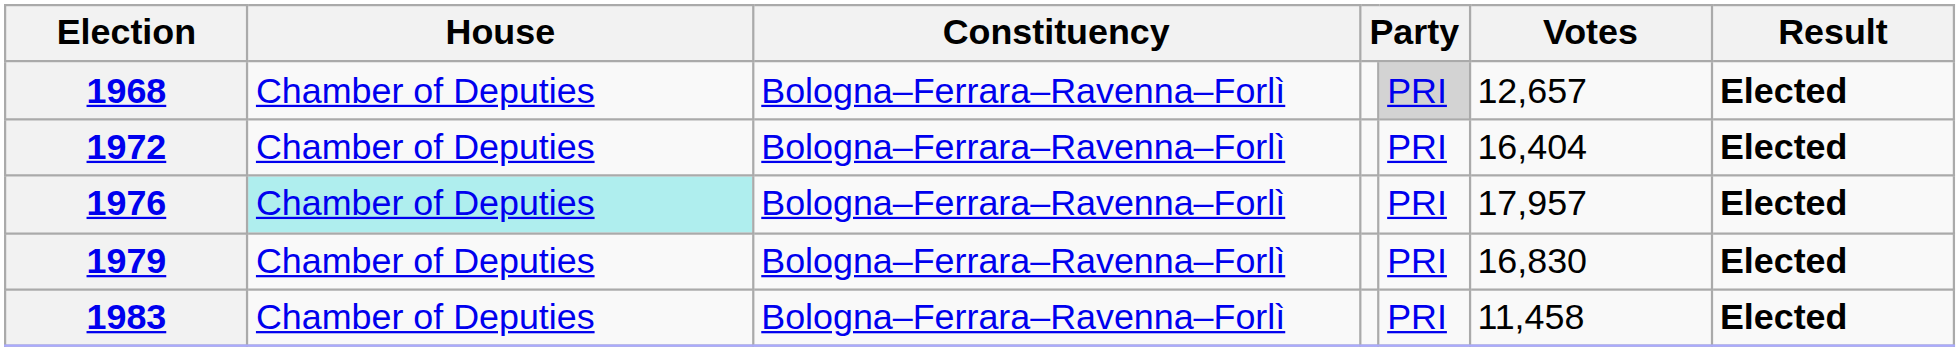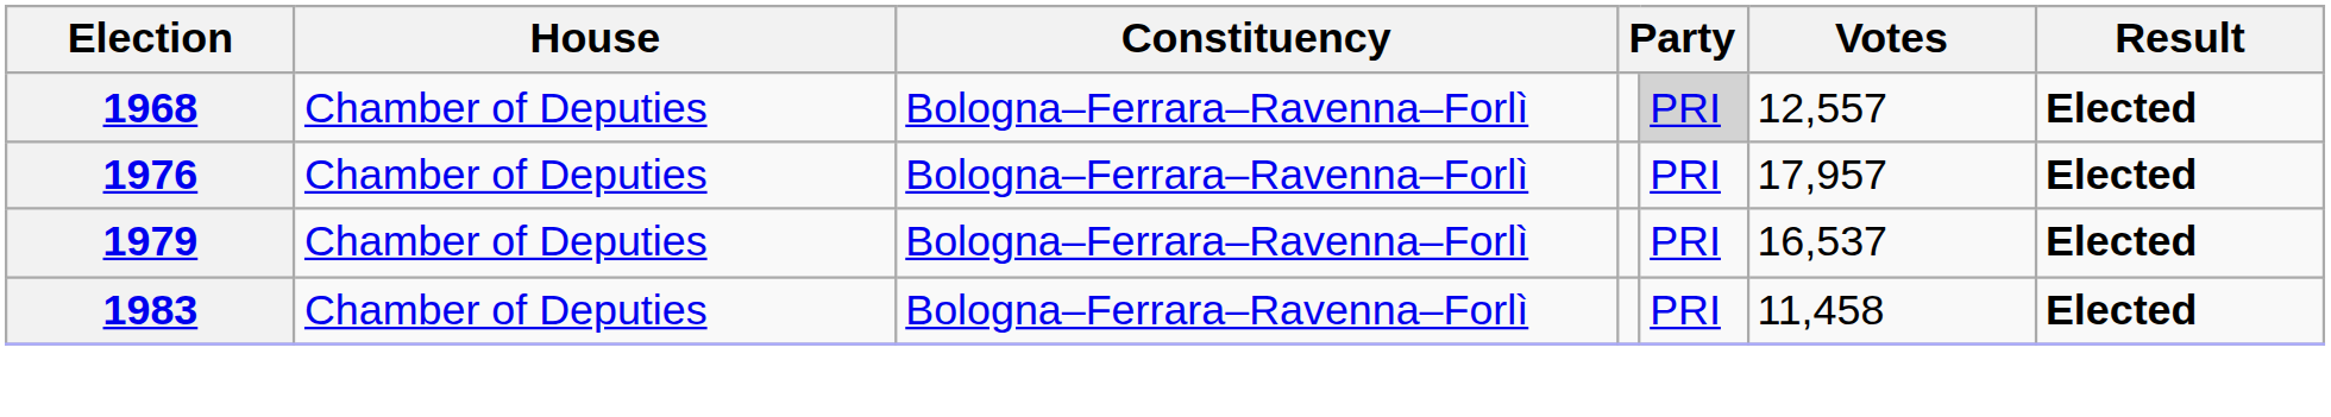1968 | Votes: 12,657 -> 12,557
- row: 1972 | Chamber of Deputies | Bologna–Ferrara–Ravenna–Forlì | PRI | 16,404 | Elected
1976 | House: paleturquoise background -> no background
1979 | Votes: 16,830 -> 16,537
